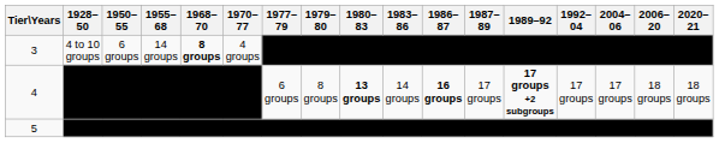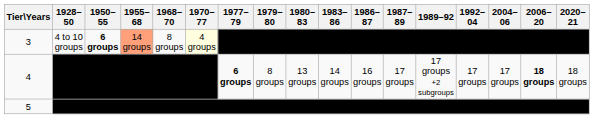3 | 1950–55: normal -> bold
3 | 1955–68: no background -> lightsalmon background
3 | 1968–70: bold -> normal
3 | 1970–77: no background -> lightyellow background
4 | 1977–79: normal -> bold
4 | 1980–83: bold -> normal
4 | 1986–87: bold -> normal
4 | 1989–92: bold -> normal
4 | 2006–20: normal -> bold
